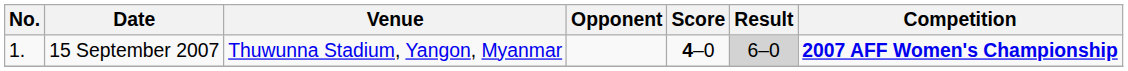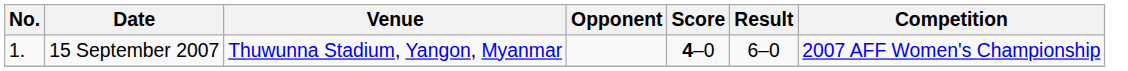15 September 2007 | Result: lightgrey background -> no background
15 September 2007 | Competition: bold -> normal
